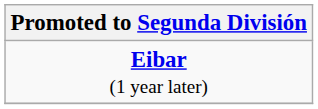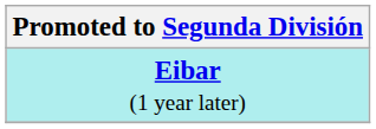Eibar (1 year later) | column 1: no background -> paleturquoise background
